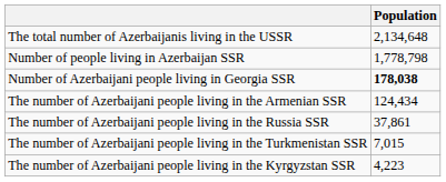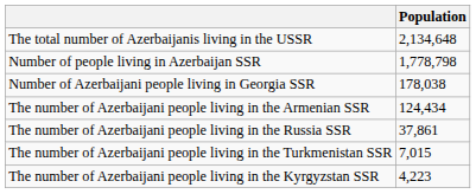Number of Azerbaijani people living in Georgia SSR | Population: bold -> normal
